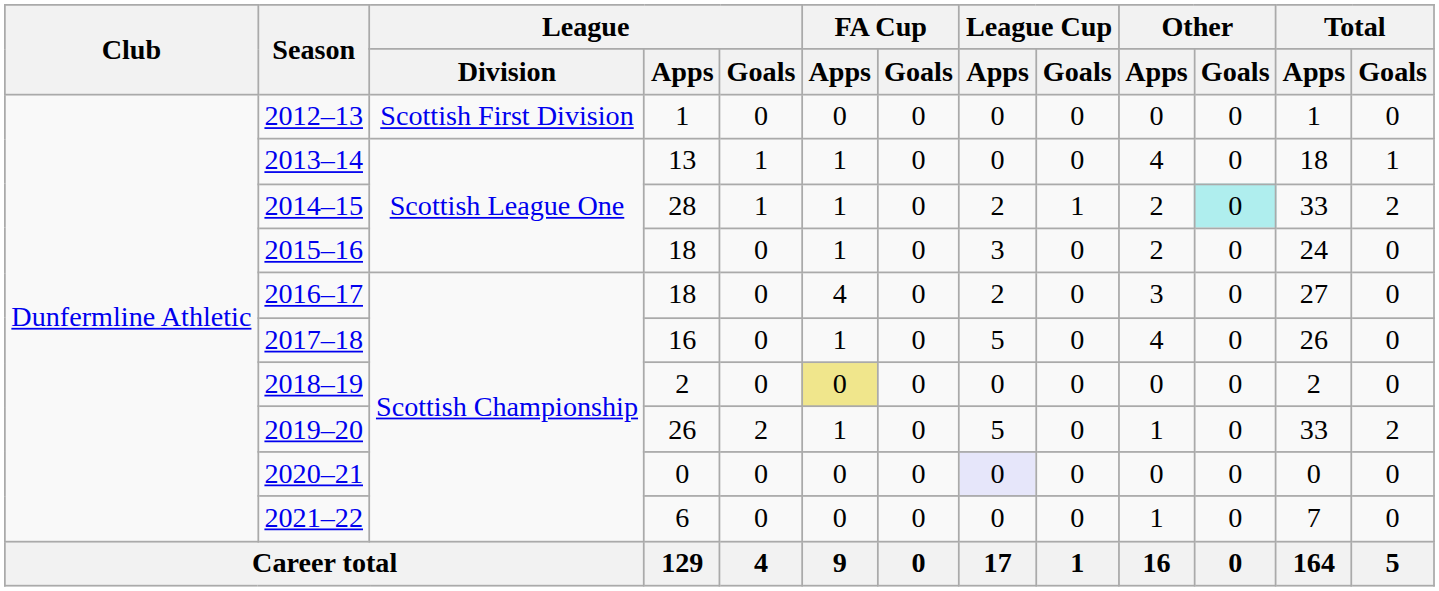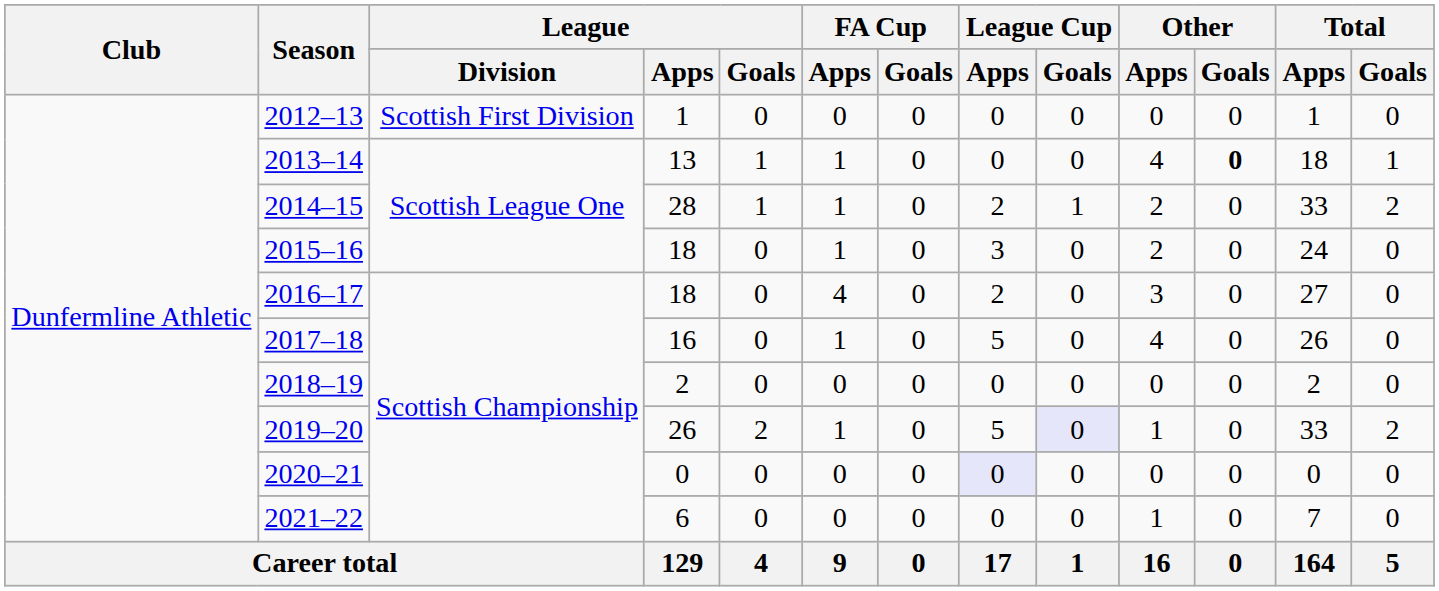2013–14 | Other / Goals: normal -> bold
2014–15 | Other / Goals: paleturquoise background -> no background
2018–19 | FA Cup / Apps: khaki background -> no background
2019–20 | League Cup / Goals: no background -> lavender background
